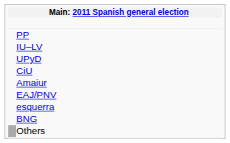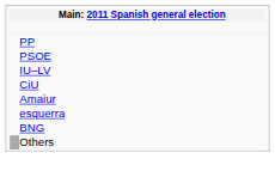+ row: PSOE
- row: UPyD
- row: EAJ/PNV
